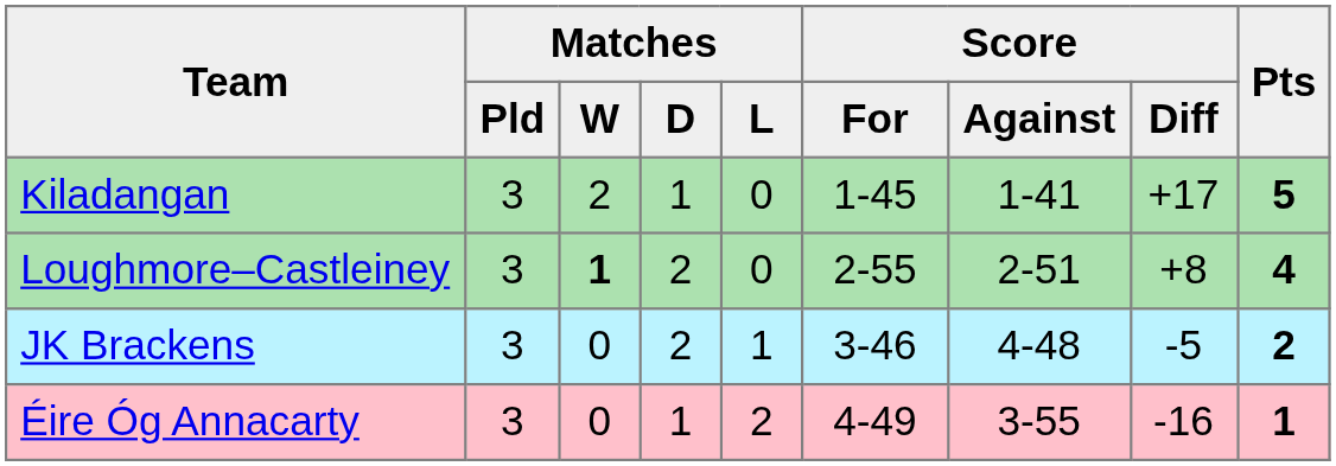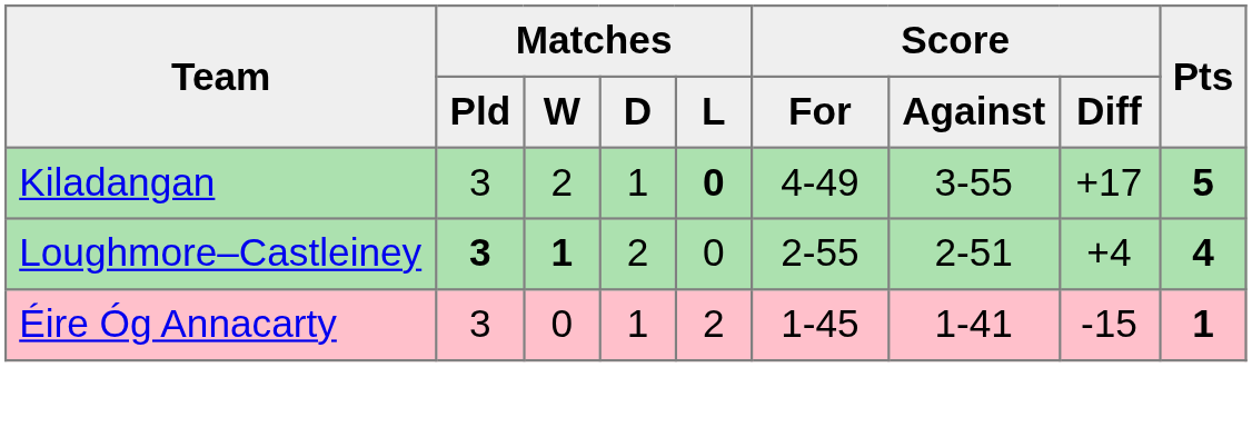Kiladangan | Matches / L: normal -> bold
Kiladangan | Score / For: 1-45 -> 4-49
Kiladangan | Score / Against: 1-41 -> 3-55
Loughmore–Castleiney | Matches / Pld: normal -> bold
Loughmore–Castleiney | Score / Diff: +8 -> +4
- row: JK Brackens | 3 | 0 | 2 | 1 | 3-46 | 4-48 | -5 | 2
Éire Óg Annacarty | Score / For: 4-49 -> 1-45
Éire Óg Annacarty | Score / Against: 3-55 -> 1-41
Éire Óg Annacarty | Score / Diff: -16 -> -15
